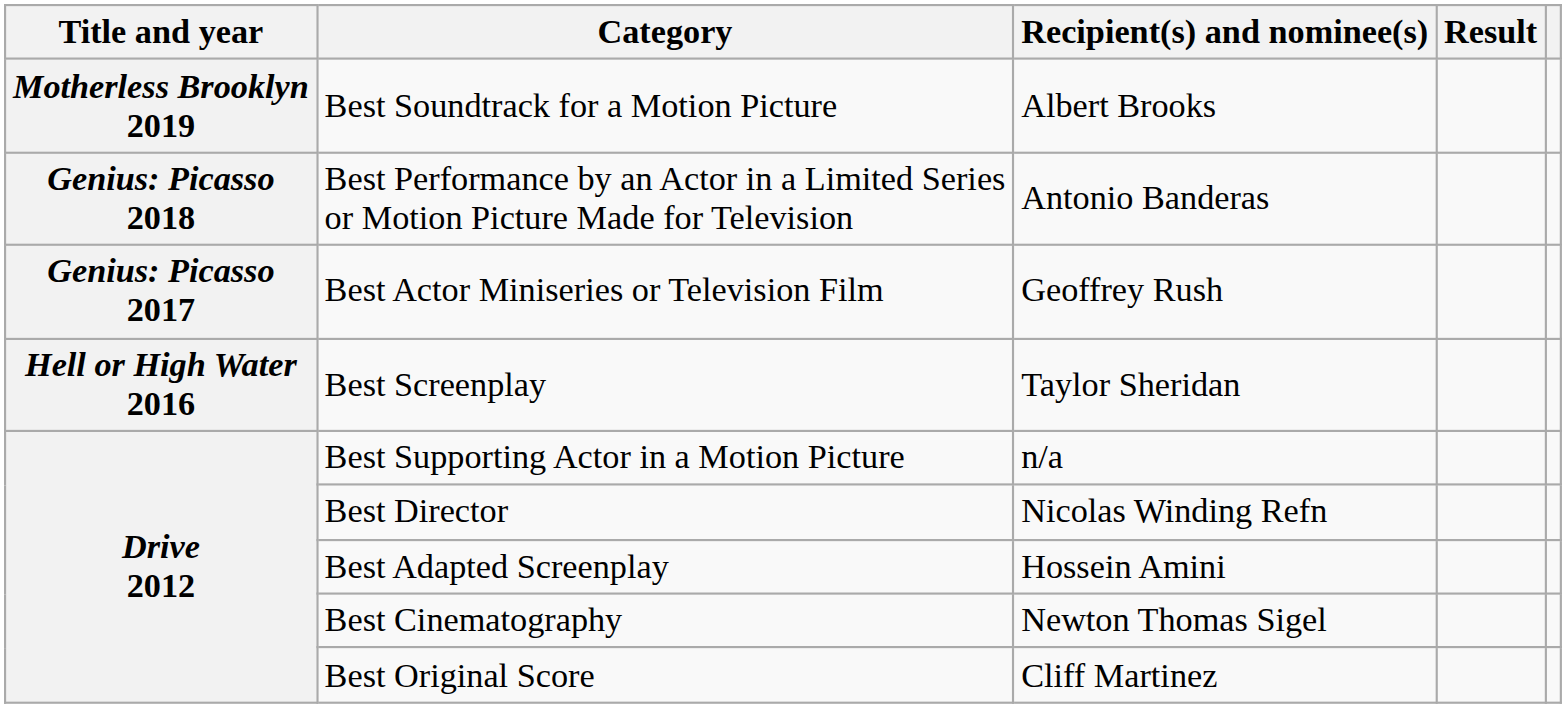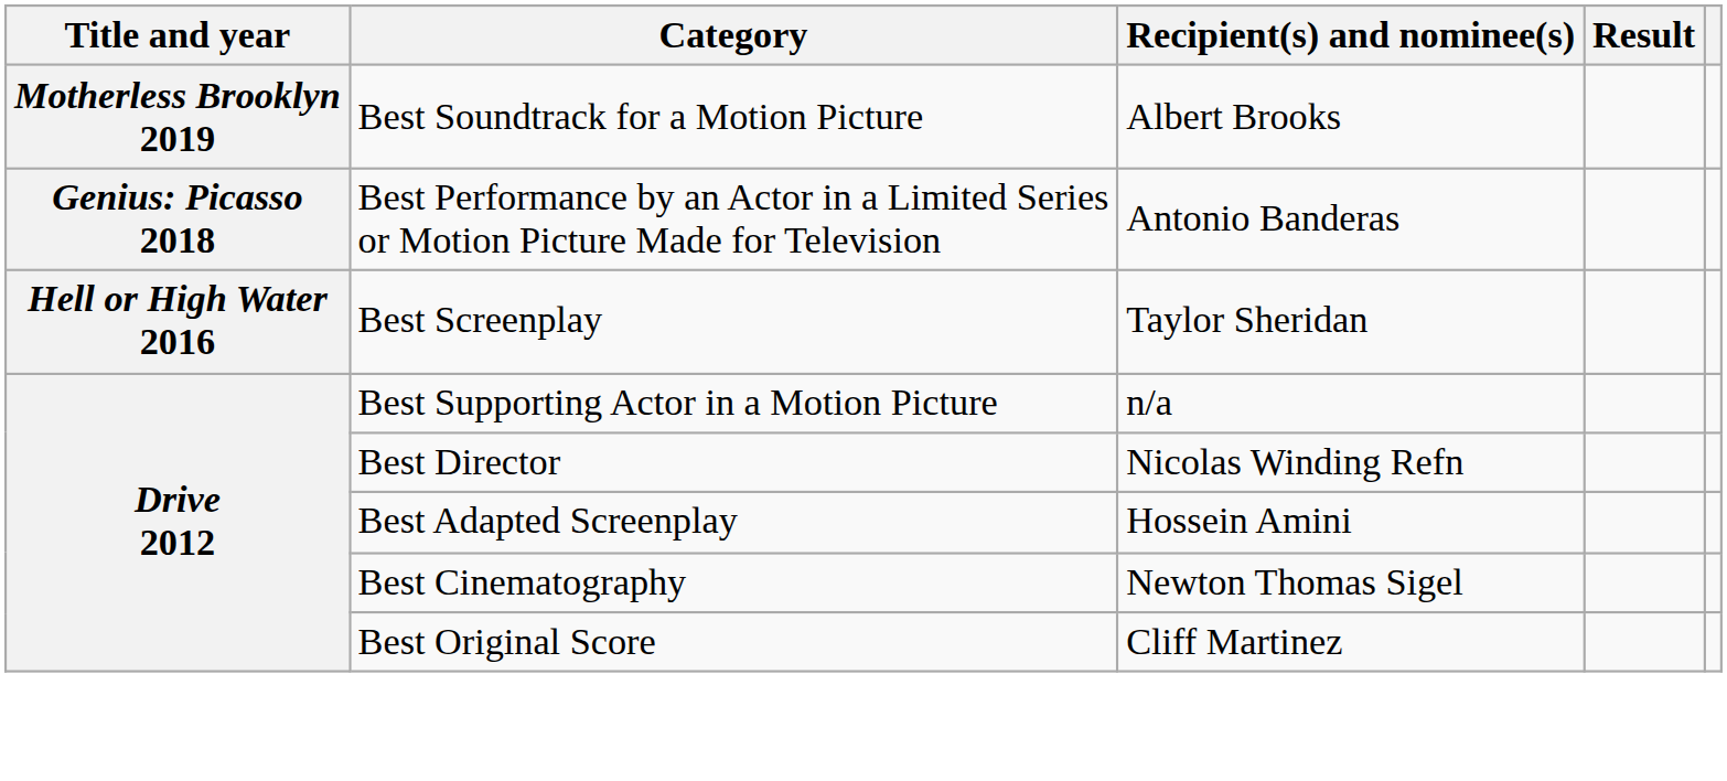- row: Genius: Picasso 2017 | Best Actor Miniseries or Television Film | Geoffrey Rush
